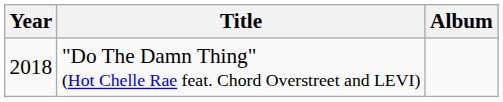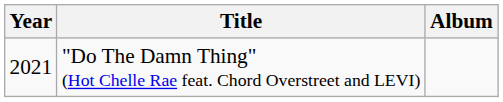row 2 | Year: 2018 -> 2021
